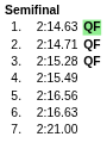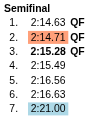1. | column 3: lightgreen background -> no background
2. | column 2: no background -> lightsalmon background
3. | column 2: normal -> bold
7. | column 2: no background -> lightblue background
